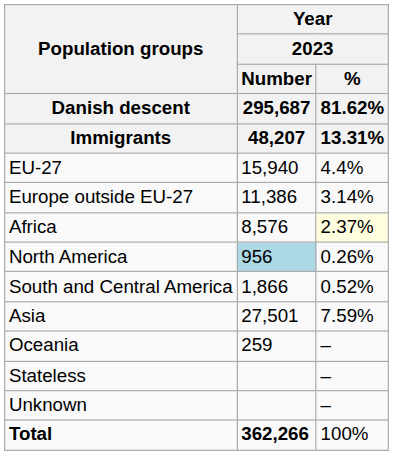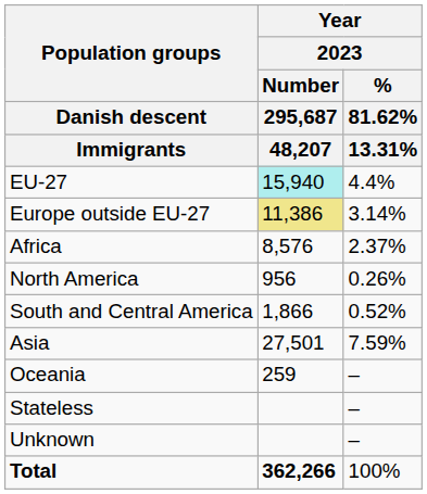EU-27 | Year / 2023 / Number / 295,687 / 48,207: no background -> paleturquoise background
Europe outside EU-27 | Year / 2023 / Number / 295,687 / 48,207: no background -> khaki background
Africa | Year / 2023 / % / 81.62% / 13.31%: lightyellow background -> no background
North America | Year / 2023 / Number / 295,687 / 48,207: lightblue background -> no background
